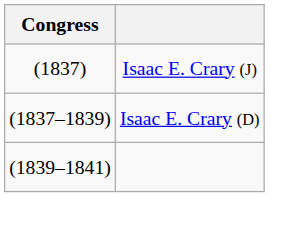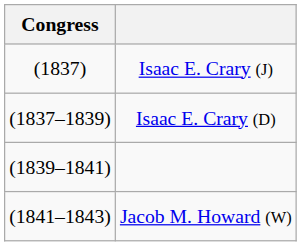+ row: (1841–1843) | Jacob M. Howard (W)
